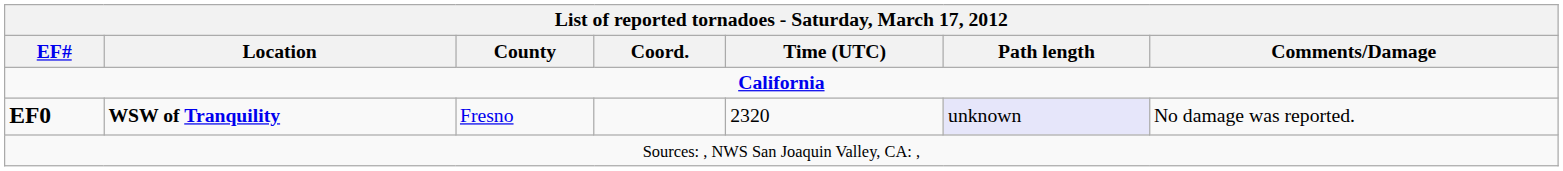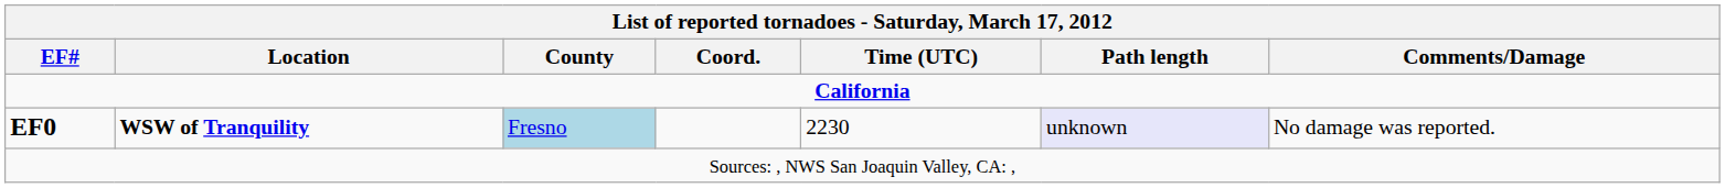EF0 | County: no background -> lightblue background
EF0 | Time (UTC): 2320 -> 2230
